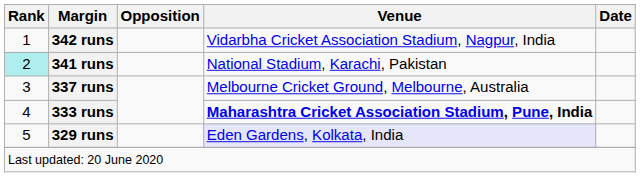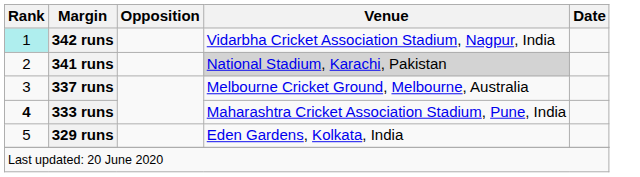342 runs | Rank: no background -> paleturquoise background
341 runs | Rank: paleturquoise background -> no background
341 runs | Venue: no background -> lightgrey background
333 runs | Rank: normal -> bold
333 runs | Venue: bold -> normal
329 runs | Venue: lavender background -> no background
